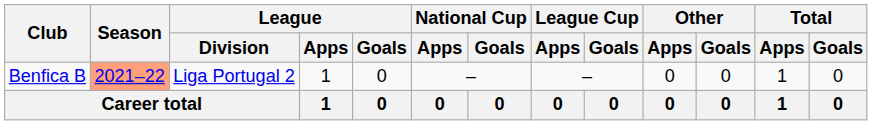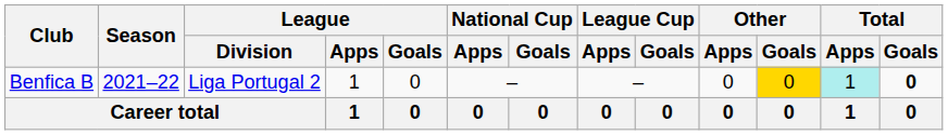Benfica B | Season: lightsalmon background -> no background
Benfica B | Other / Goals: no background -> gold background
Benfica B | Total / Apps: no background -> paleturquoise background
Benfica B | Total / Goals: normal -> bold
